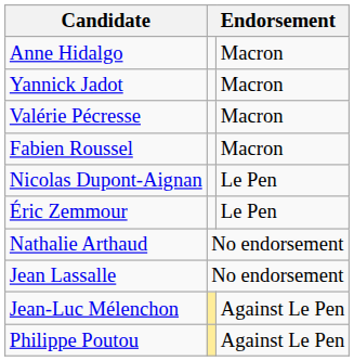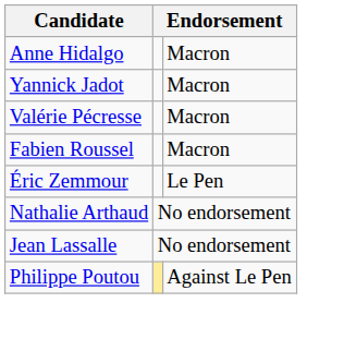- row: Nicolas Dupont-Aignan | Le Pen
- row: Jean-Luc Mélenchon | Against Le Pen
